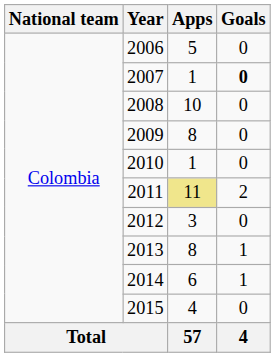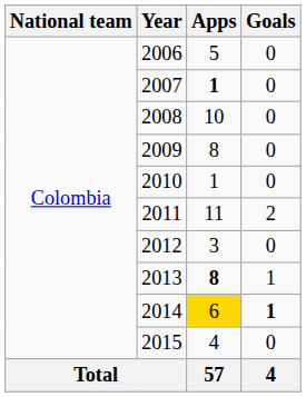2007 | Apps: normal -> bold
2007 | Goals: bold -> normal
2011 | Apps: khaki background -> no background
2013 | Apps: normal -> bold
2014 | Apps: no background -> gold background
2014 | Goals: normal -> bold
